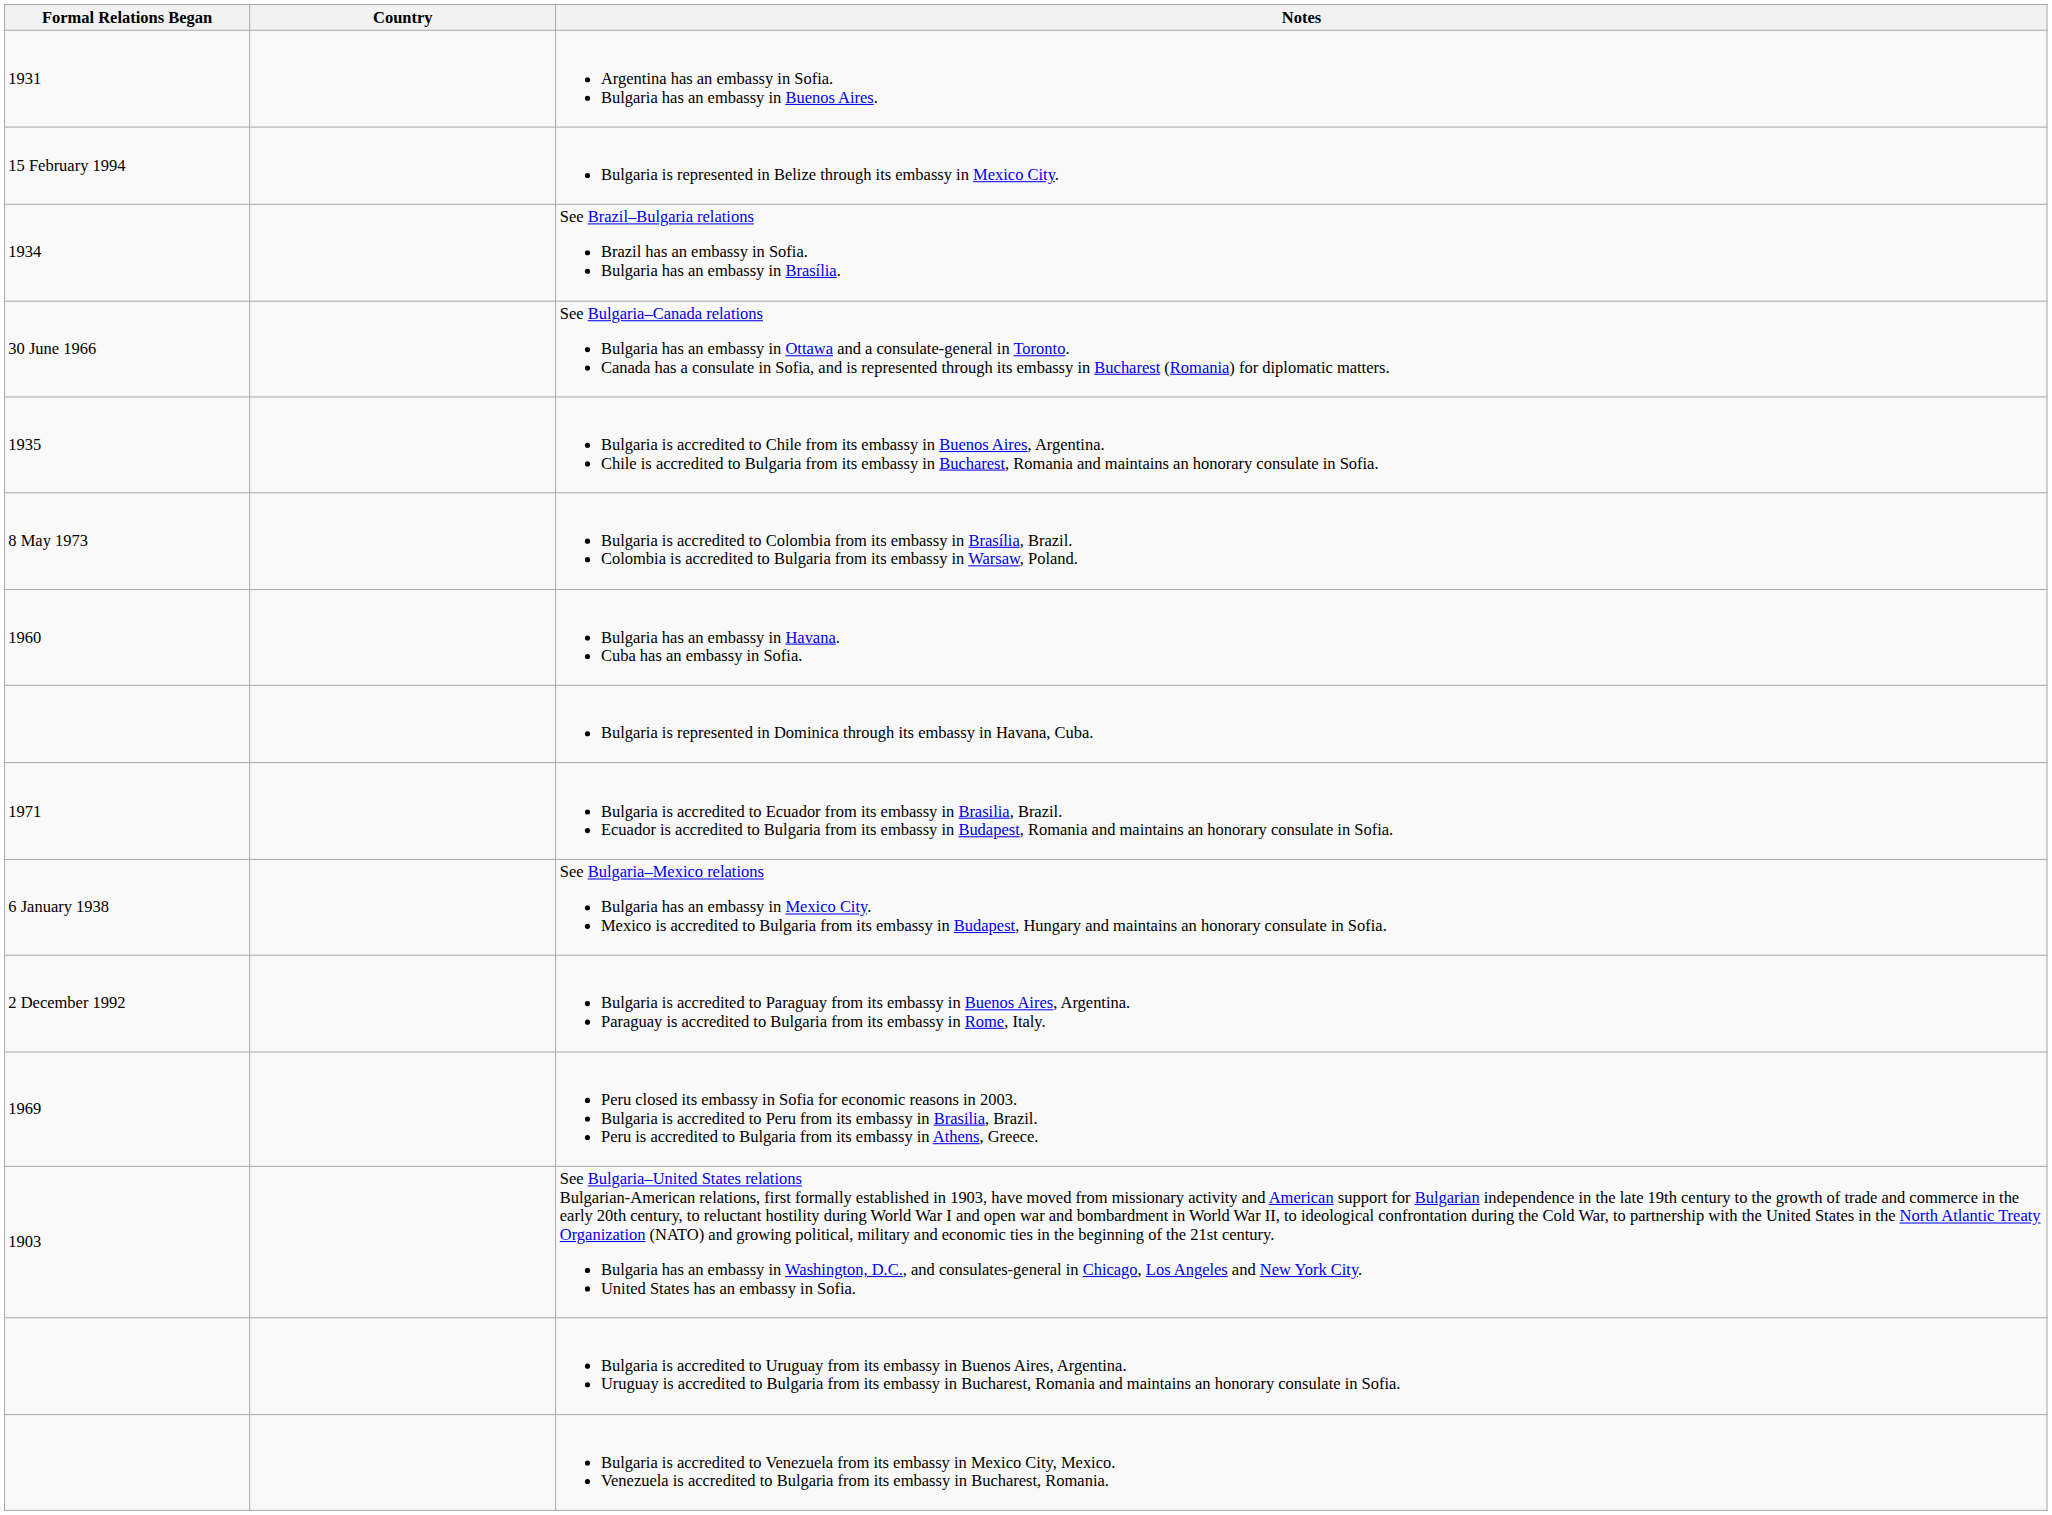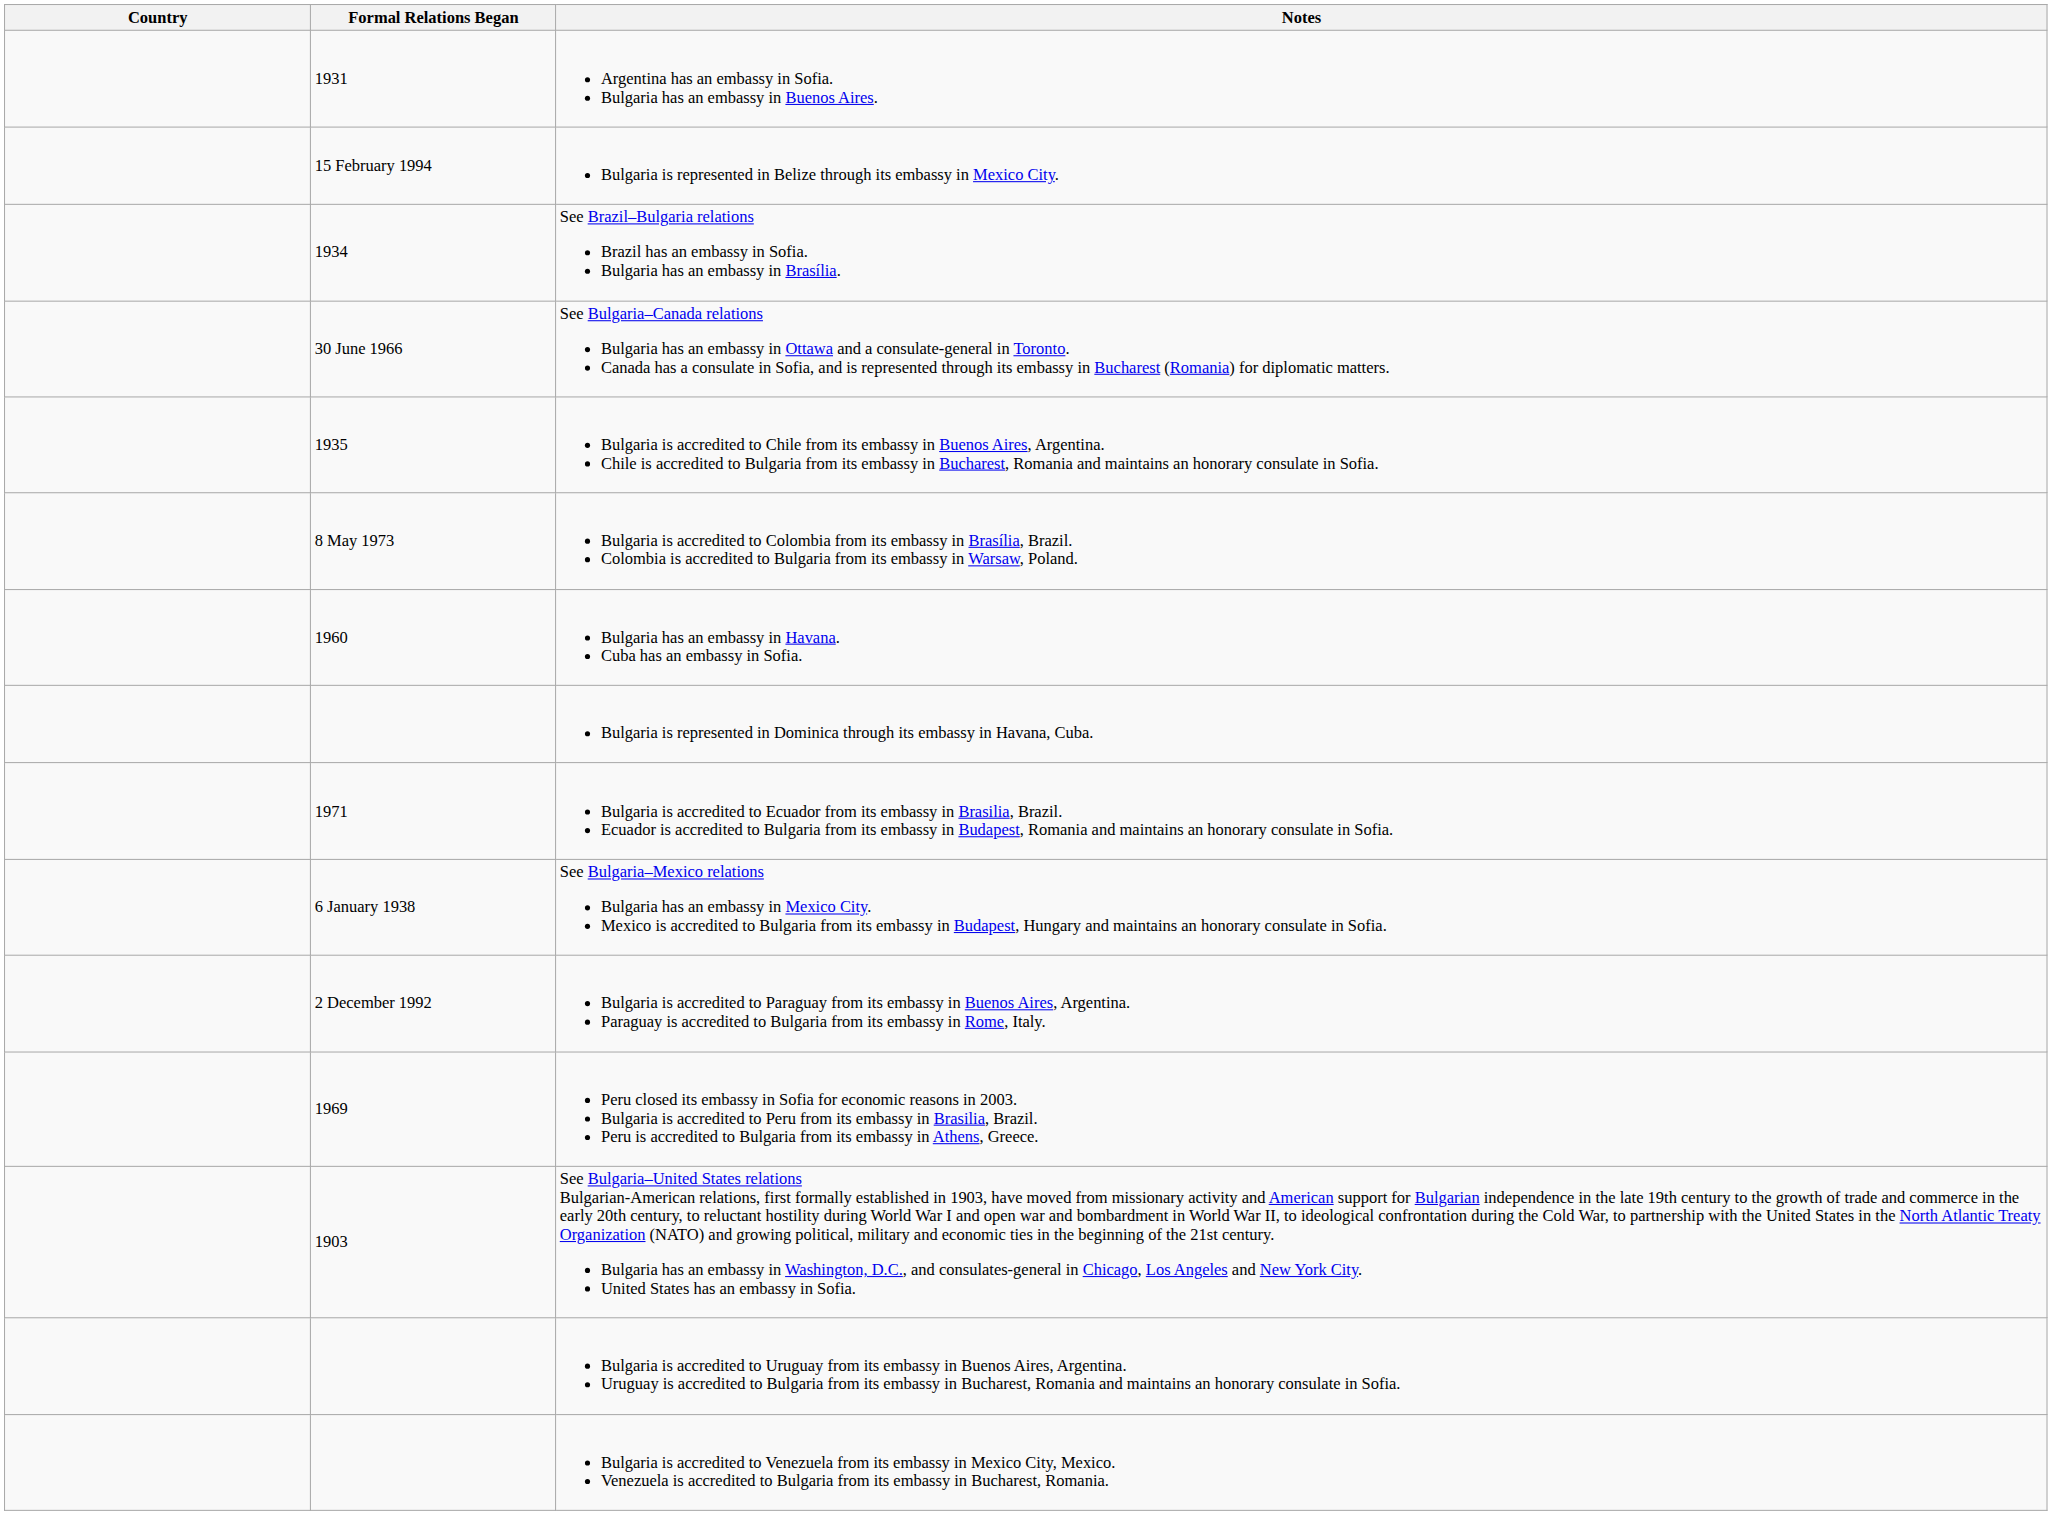columns swapped: Country <-> Formal Relations Began
